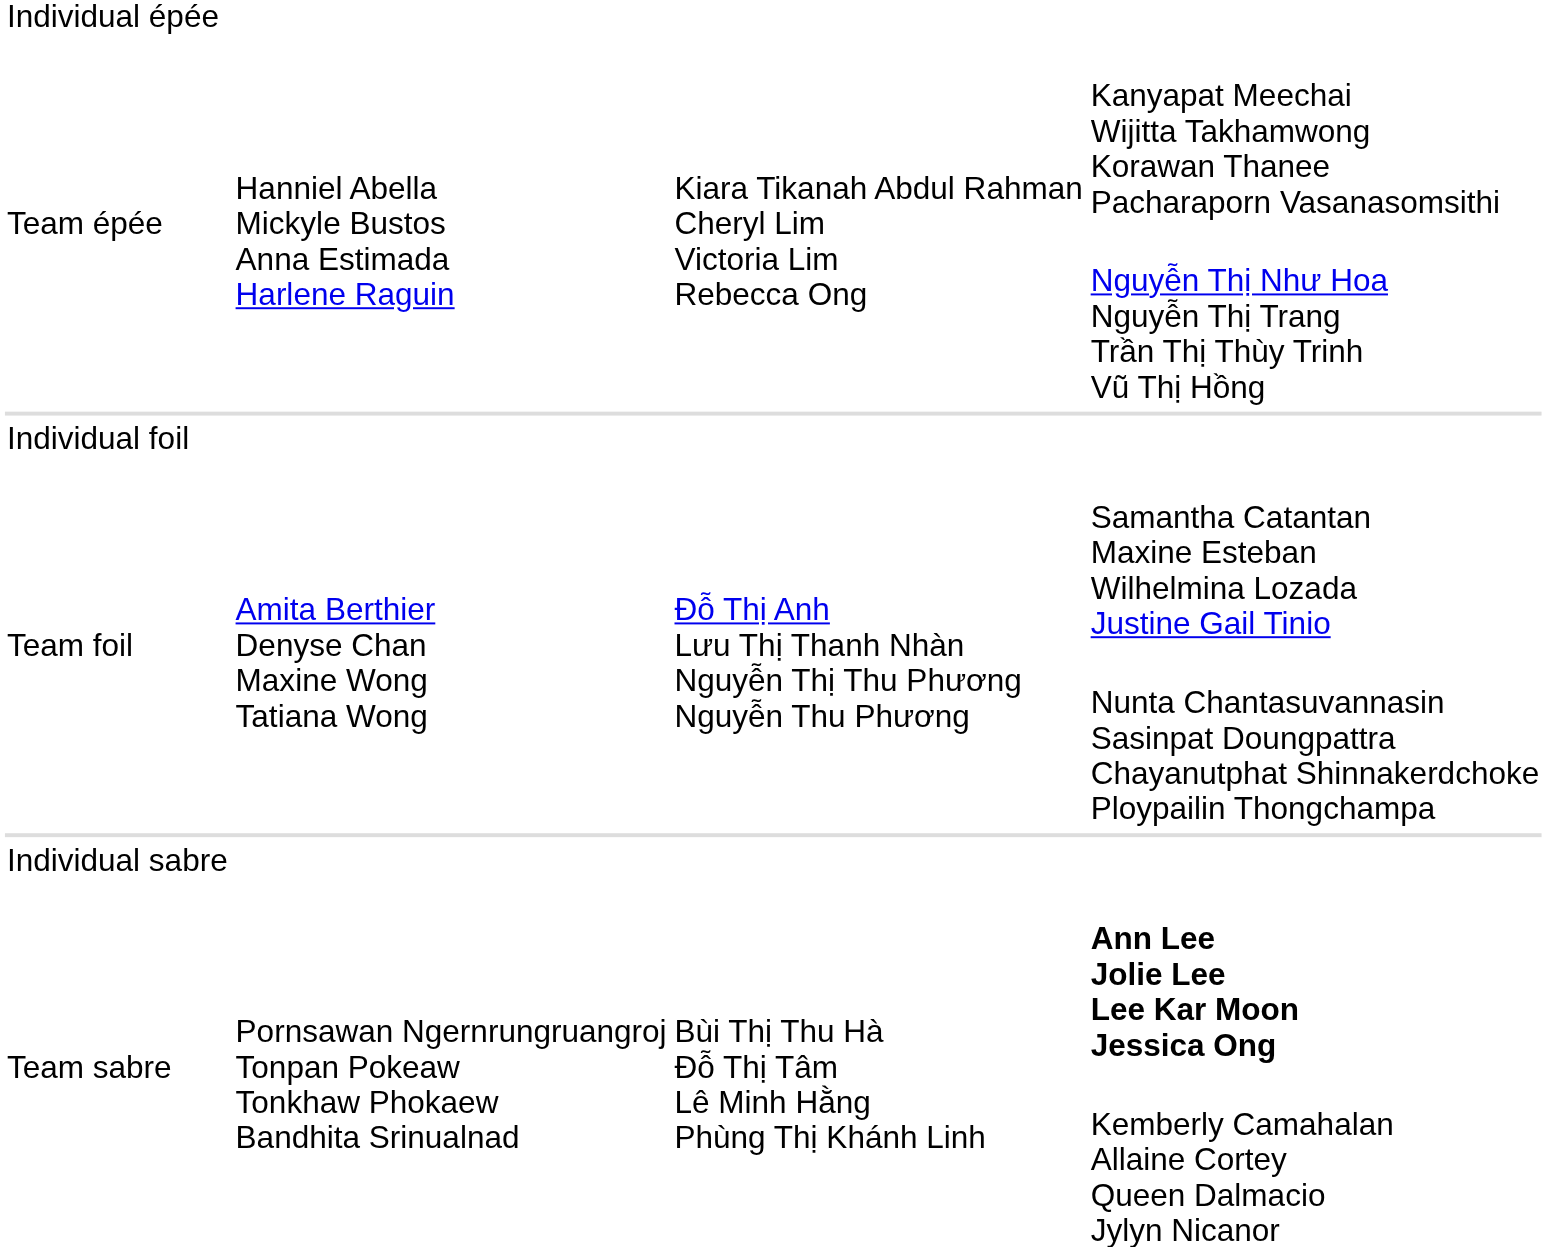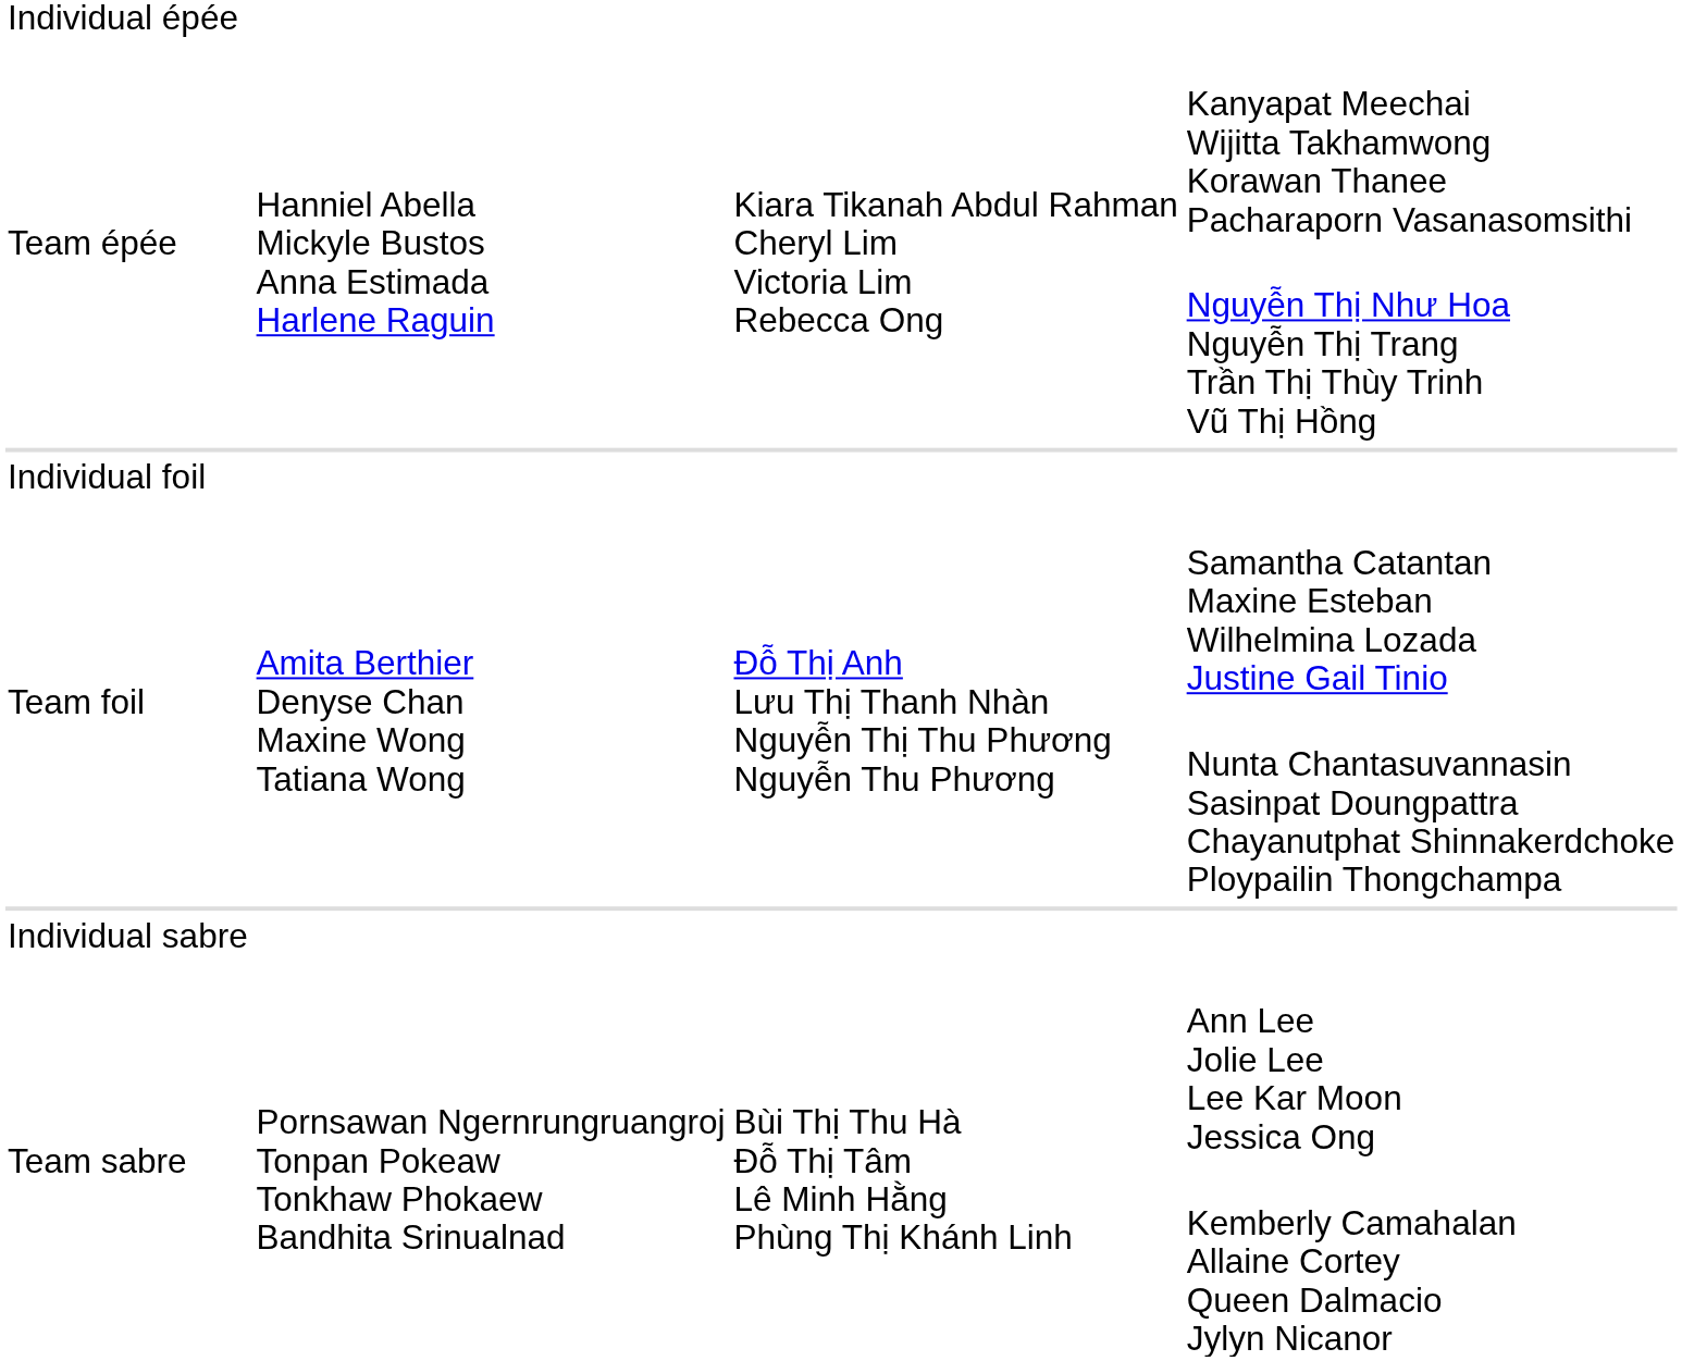Team sabre / Ann Lee Jolie Lee Lee Kar Moon Jessica Ong | column 4: bold -> normal
